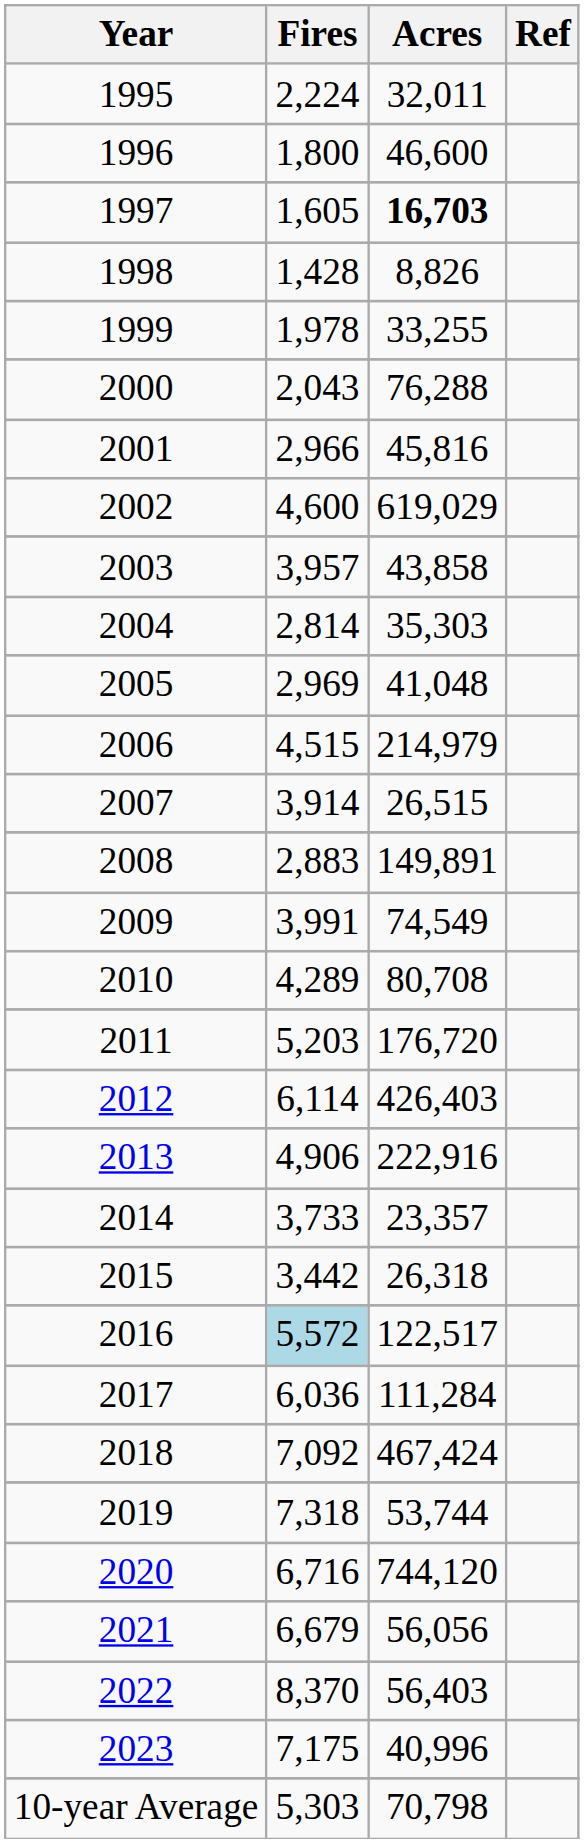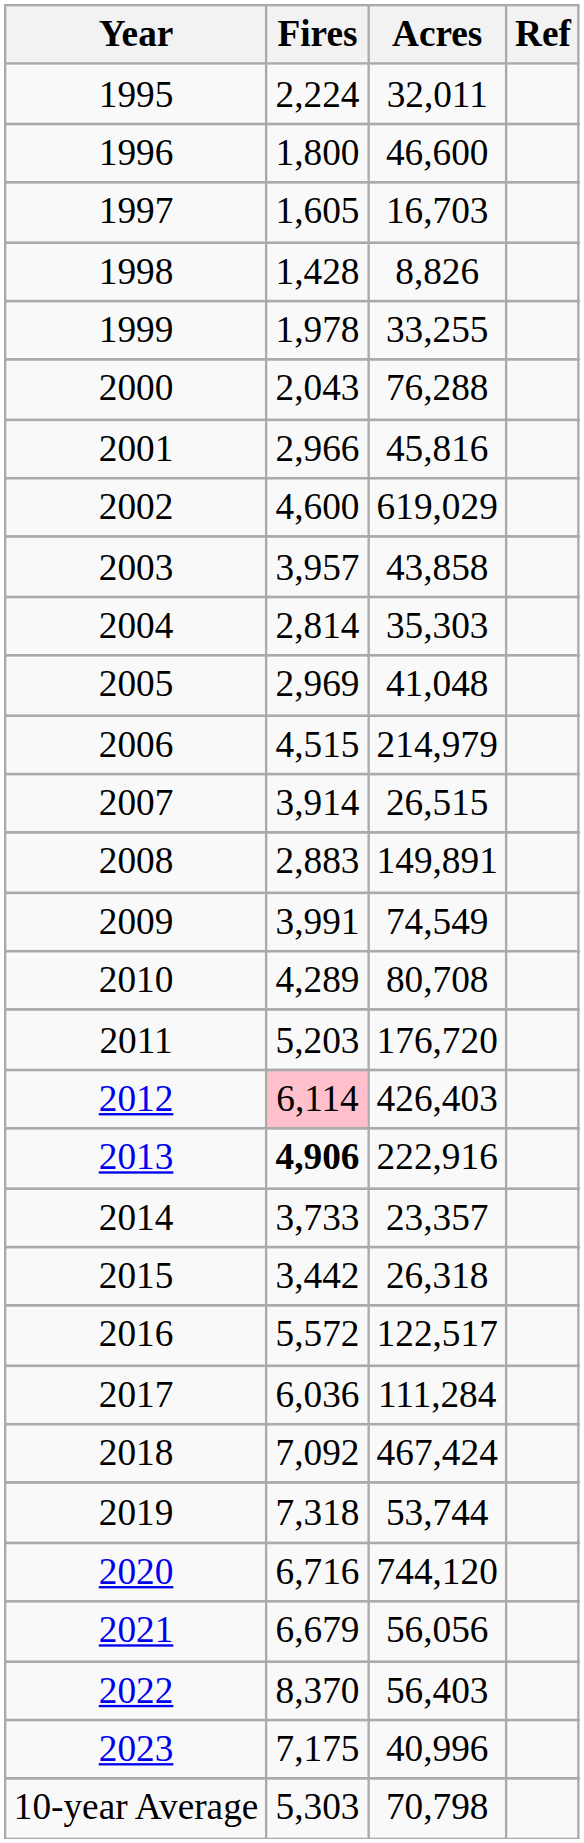1997 | Acres: bold -> normal
2012 | Fires: no background -> pink background
2013 | Fires: normal -> bold
2016 | Fires: lightblue background -> no background
